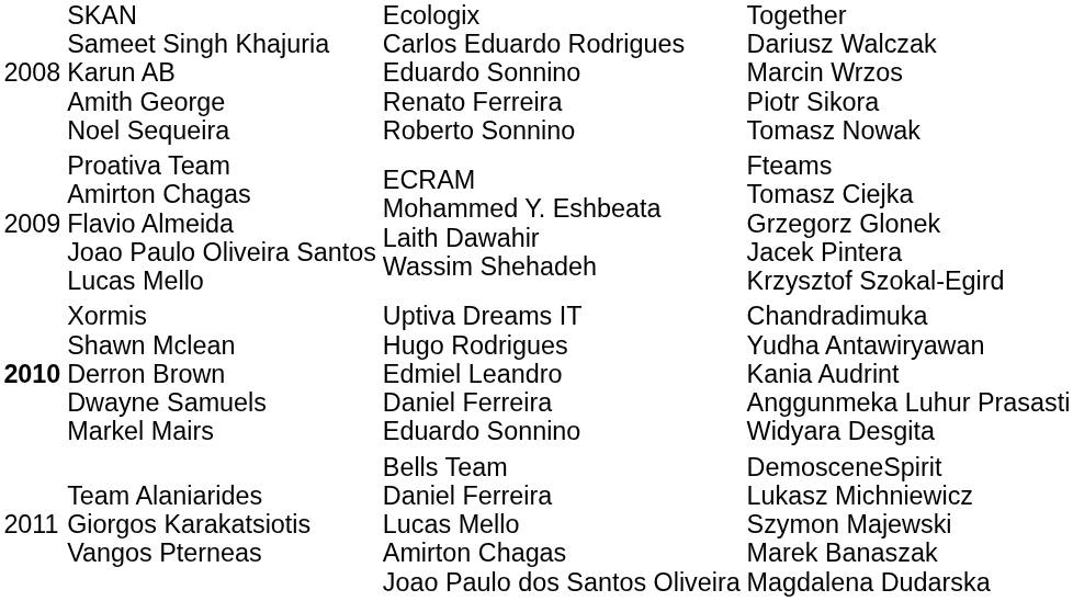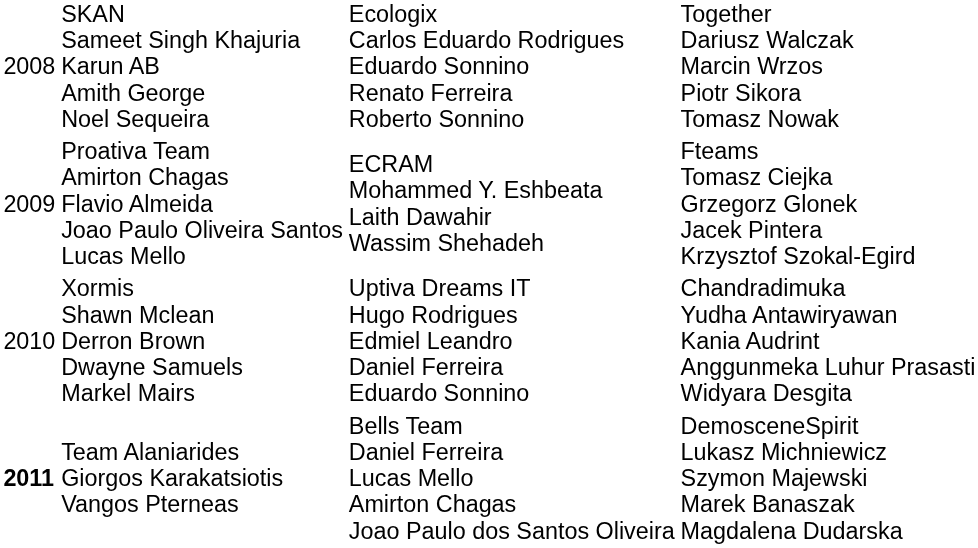Xormis Shawn Mclean Derron Brown Dwayne Samuels Markel Mairs | column 1: bold -> normal
Team Alaniarides Giorgos Karakatsiotis Vangos Pterneas | column 1: normal -> bold
